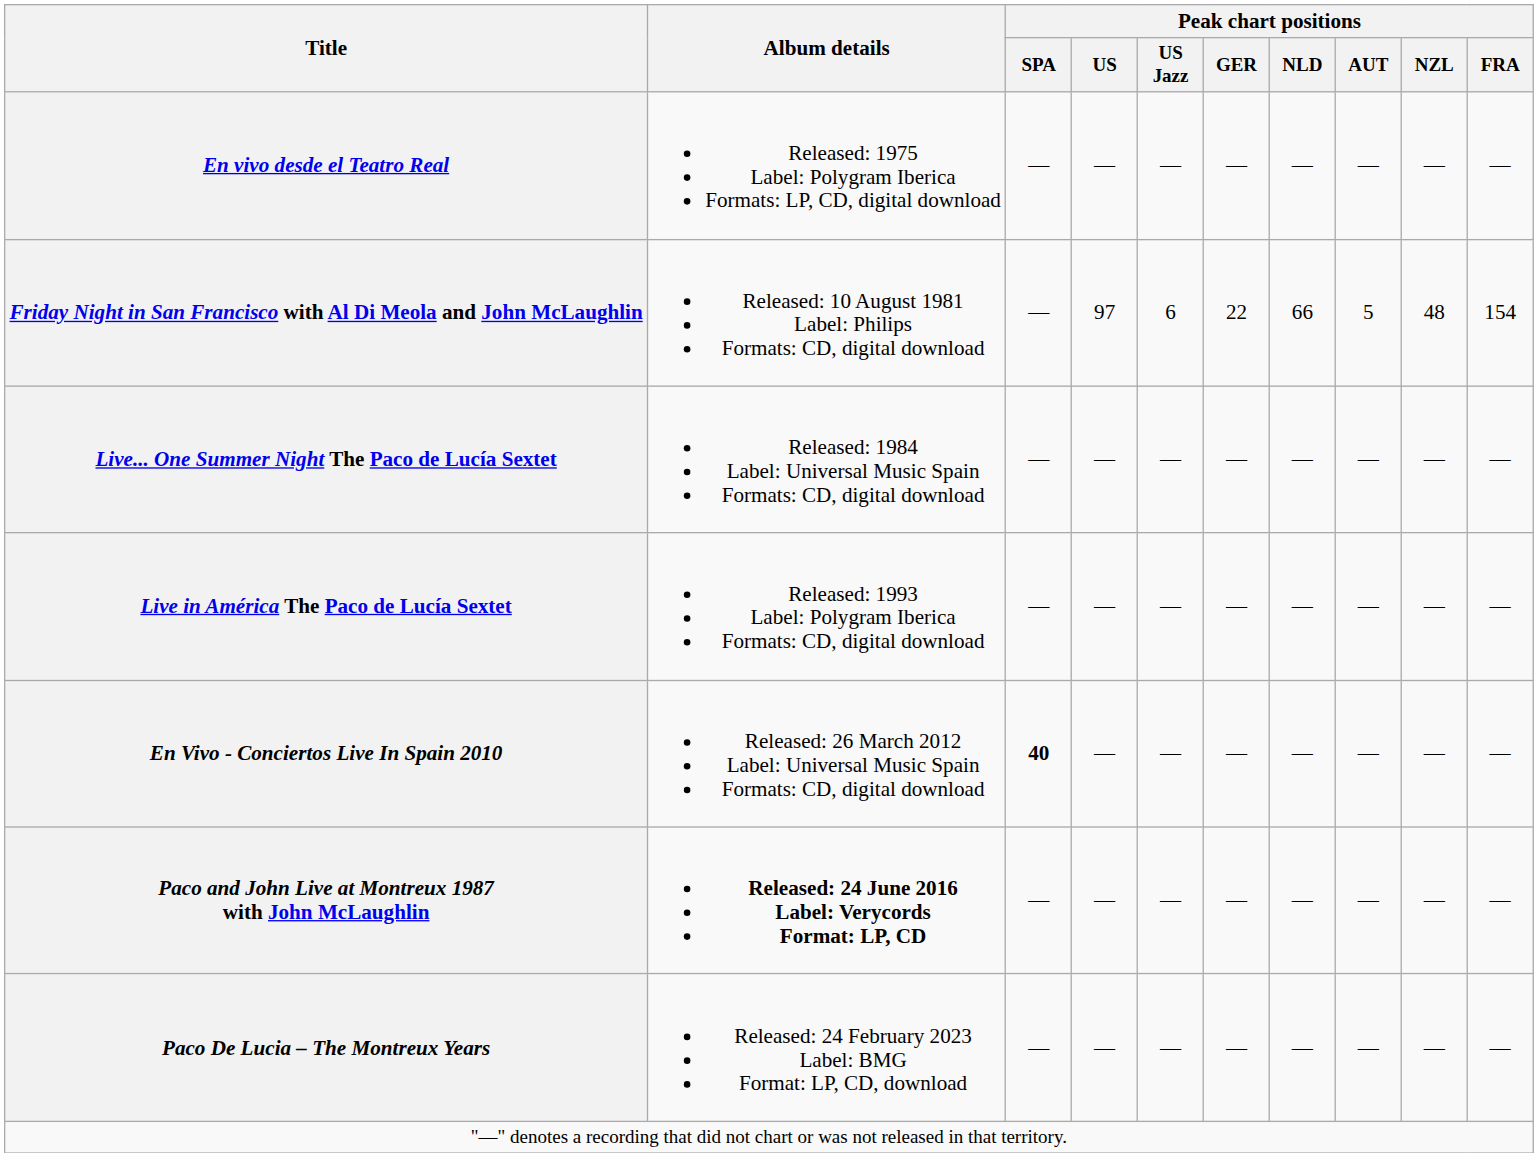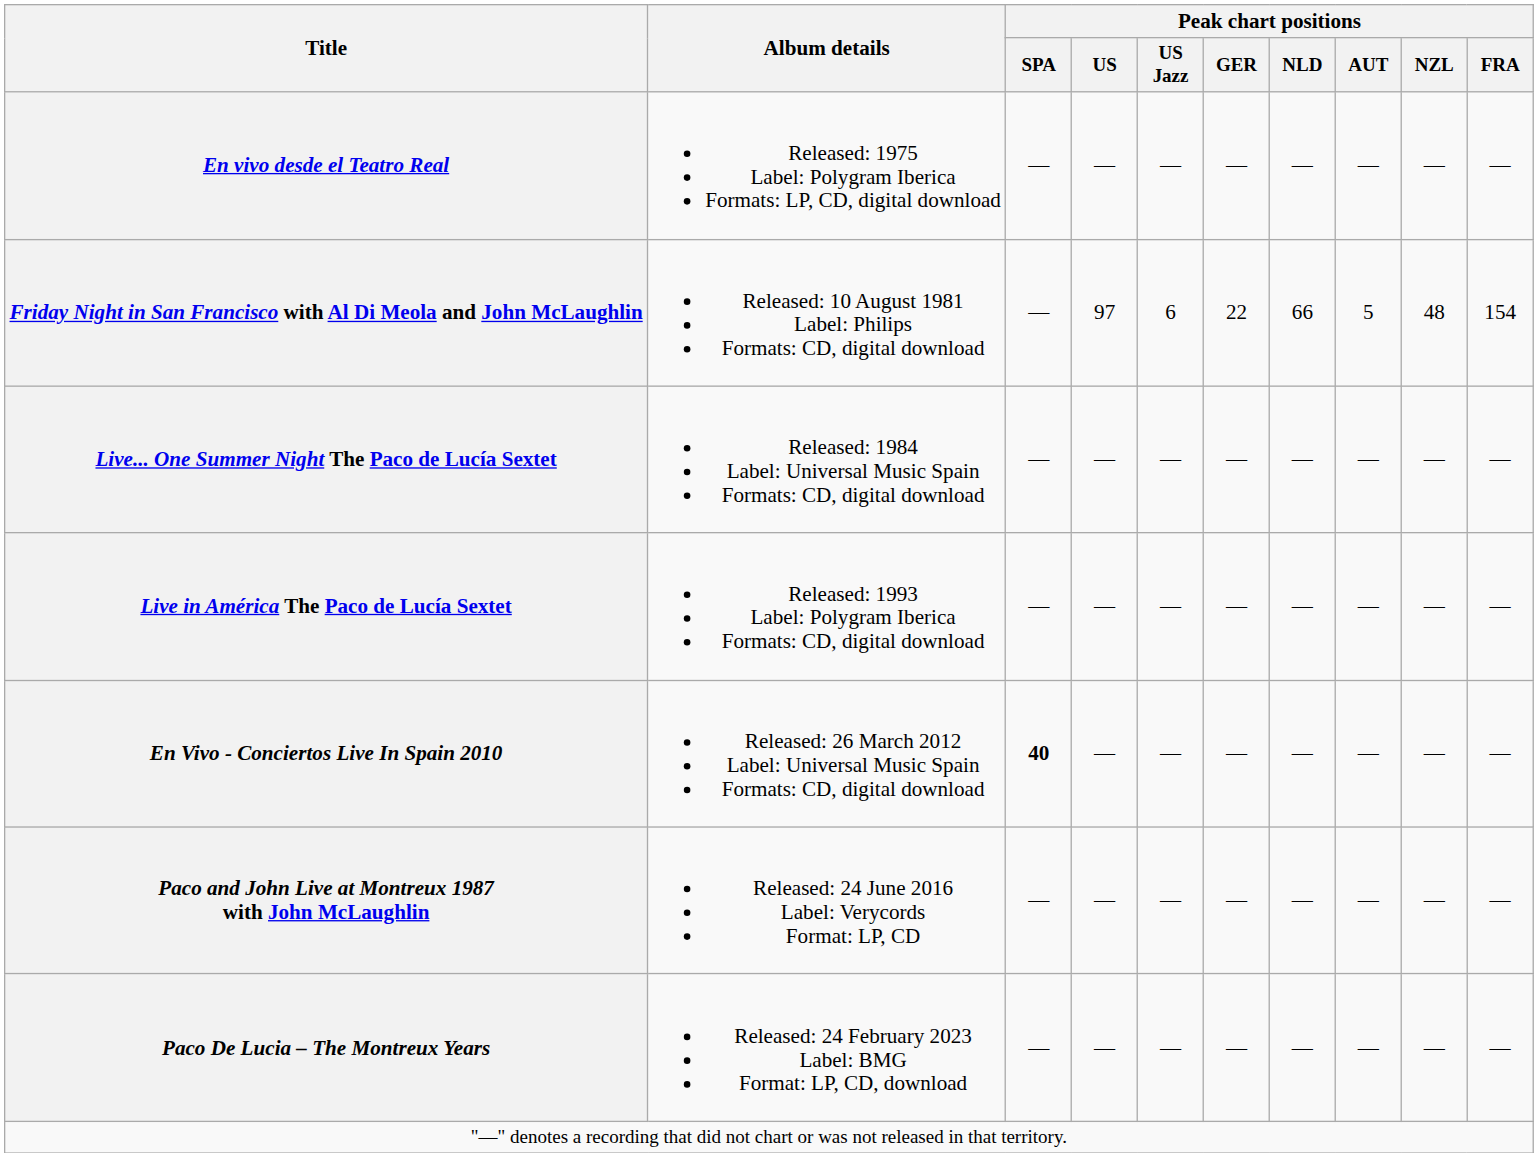Paco and John Live at Montreux 1987 with John McLaughlin | Album details: bold -> normal
